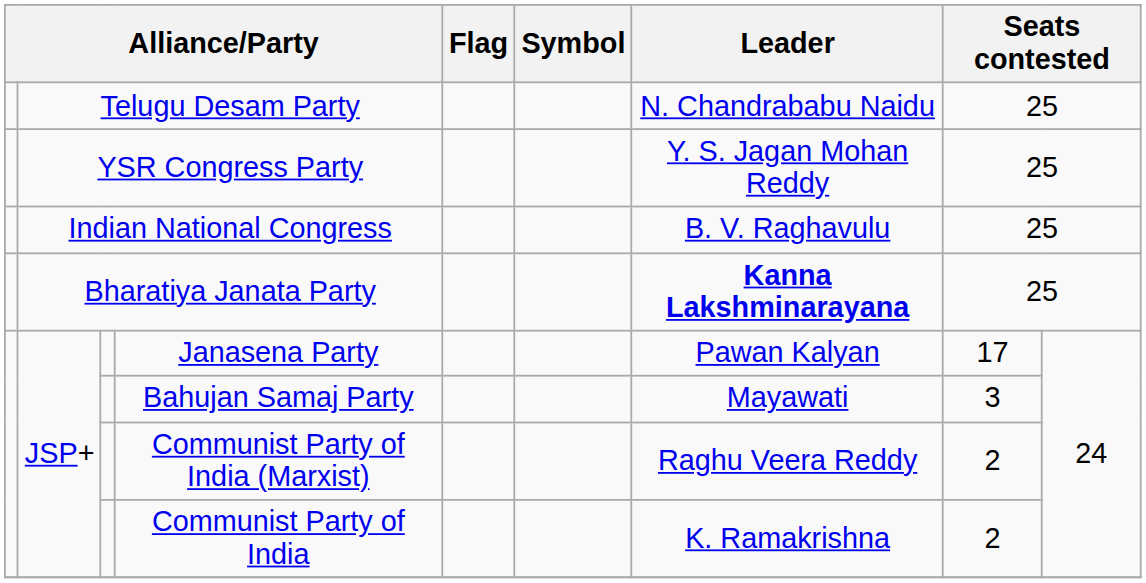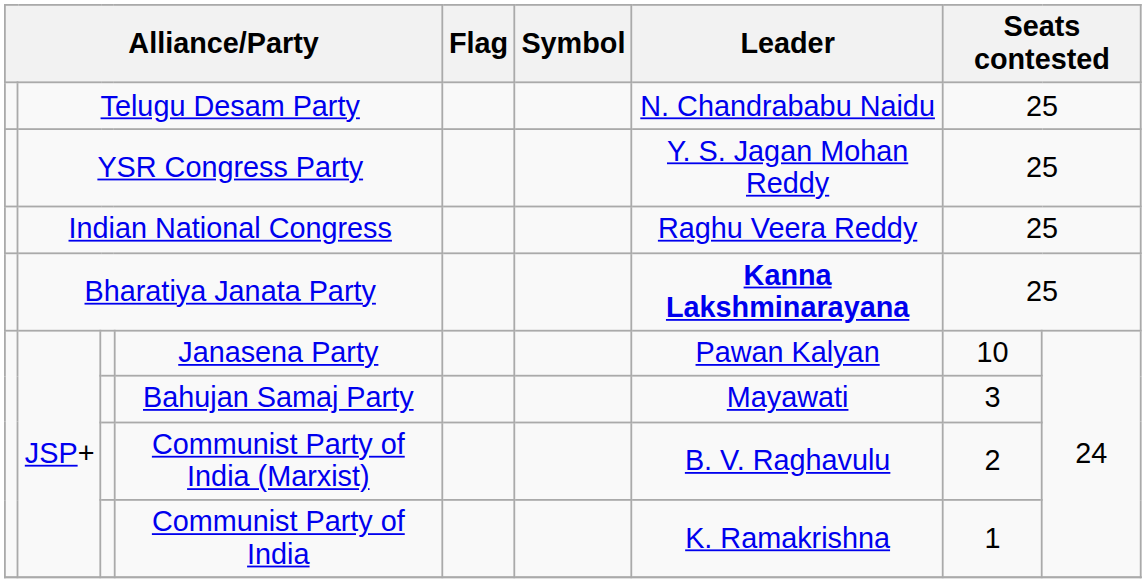Indian National Congress | Leader: B. V. Raghavulu -> Raghu Veera Reddy
Janasena Party | column 8: 17 -> 10
Communist Party of India (Marxist) | Leader: Raghu Veera Reddy -> B. V. Raghavulu
Communist Party of India | column 8: 2 -> 1
